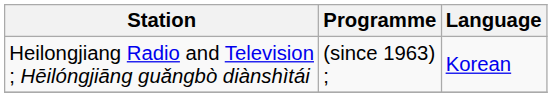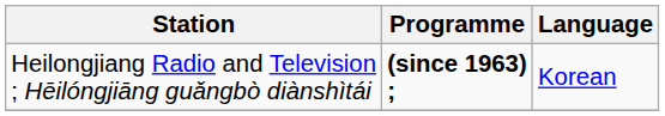row 2 | Programme: normal -> bold
